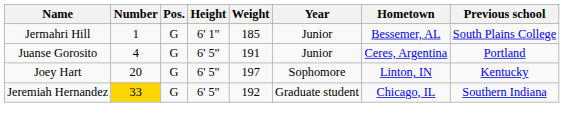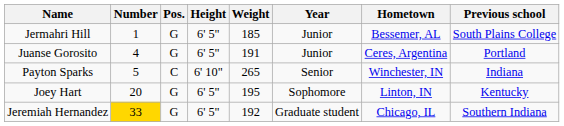Jermahri Hill | Height: 6' 1" -> 6' 5"
+ row: Payton Sparks | 5 | C | 6' 10" | 265 | Senior | Winchester, IN | Indiana
Joey Hart | Weight: 197 -> 195
